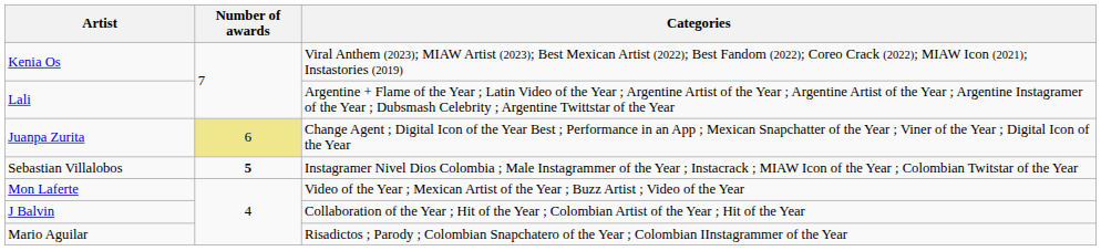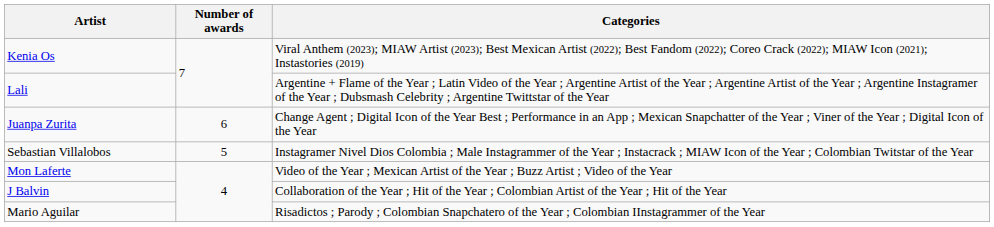Juanpa Zurita | Number of awards: khaki background -> no background
Sebastian Villalobos | Number of awards: bold -> normal
